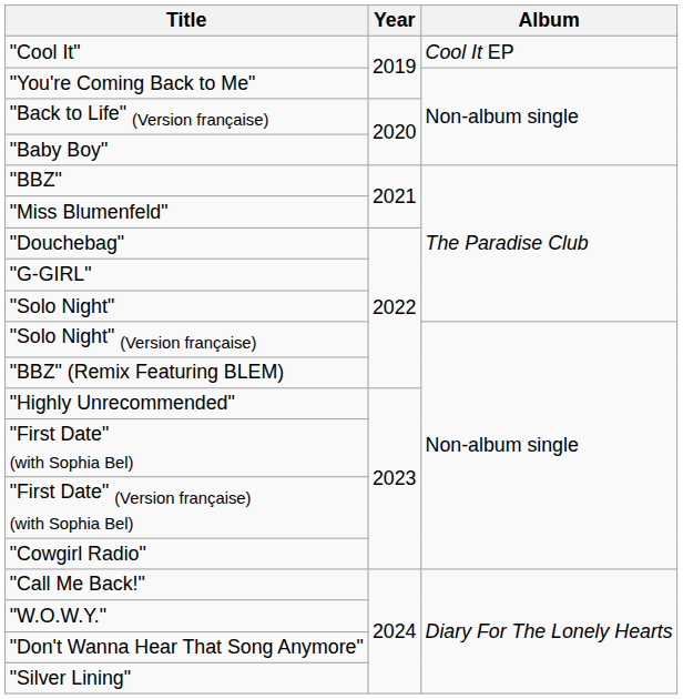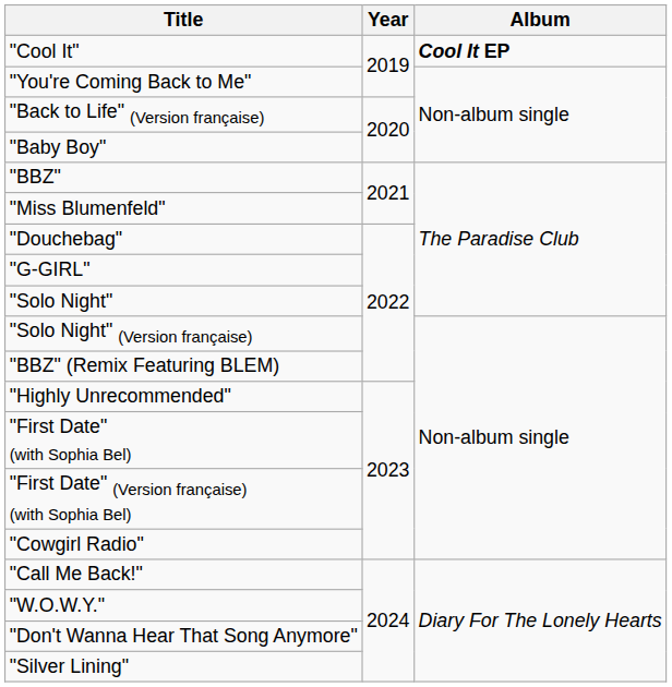"Cool It" | Album: normal -> bold
